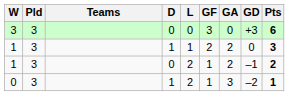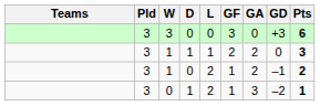columns swapped: Teams <-> W
